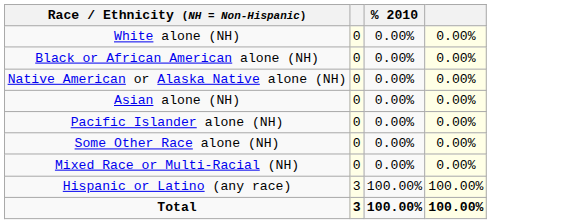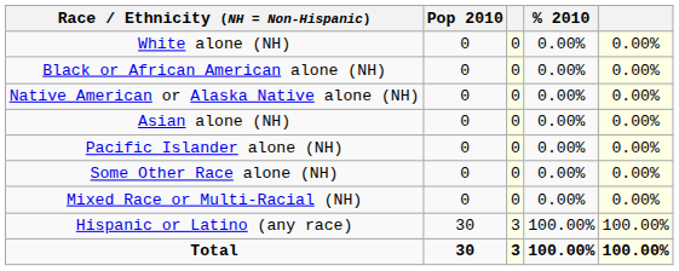+ column: Pop 2010 | 0 | 0 | 0 | 0 | 0 | 0 | 0 | 30 | 30
